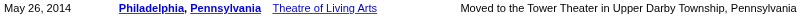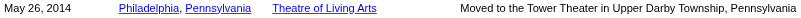May 26, 2014 | column 2: bold -> normal
